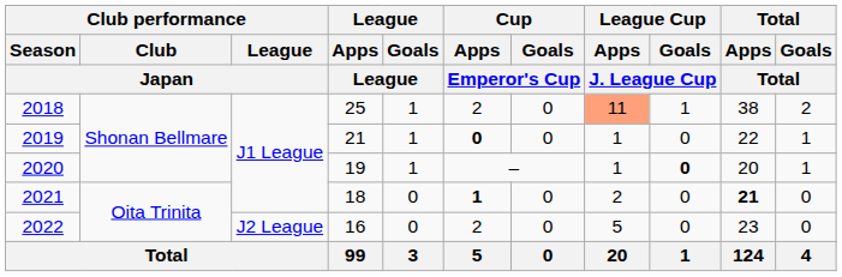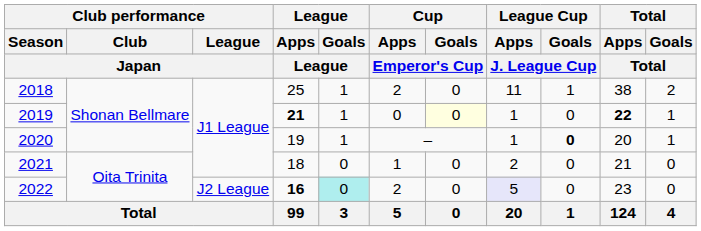2018 | League Cup / Apps / J. League Cup: lightsalmon background -> no background
2019 | League / Apps / League: normal -> bold
2019 | Cup / Apps / Emperor's Cup: bold -> normal
2019 | Cup / Goals / Emperor's Cup: no background -> lightyellow background
2019 | Total / Apps / Total: normal -> bold
2021 | Cup / Apps / Emperor's Cup: bold -> normal
2021 | Total / Apps / Total: bold -> normal
2022 | League / Apps / League: normal -> bold
2022 | League / Goals / League: no background -> paleturquoise background
2022 | League Cup / Apps / J. League Cup: no background -> lavender background
